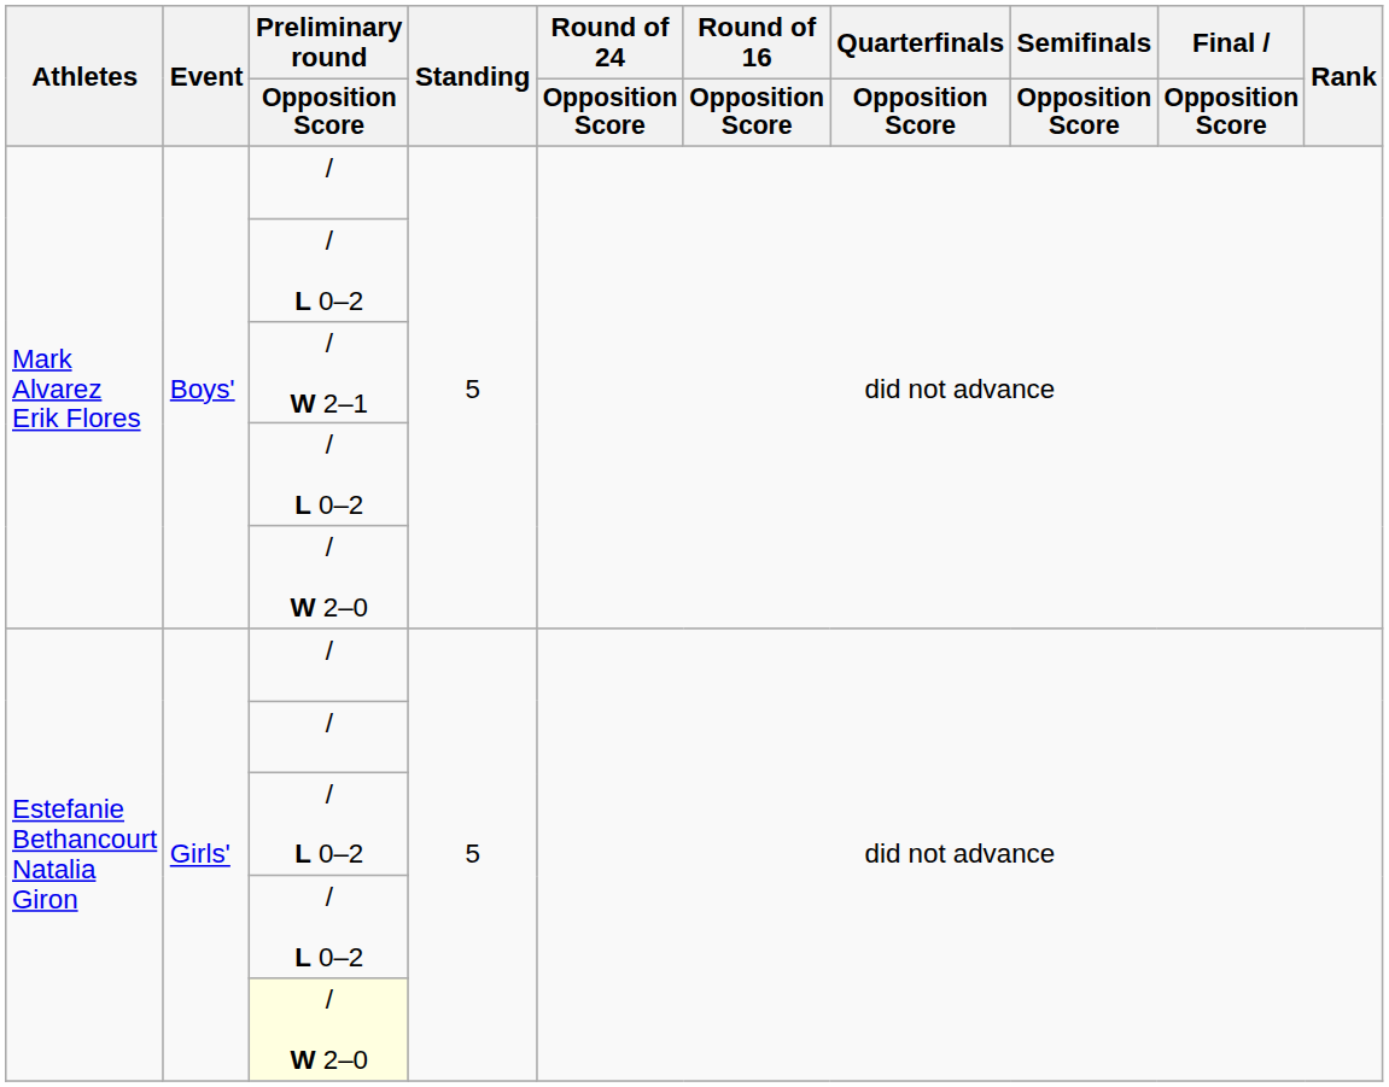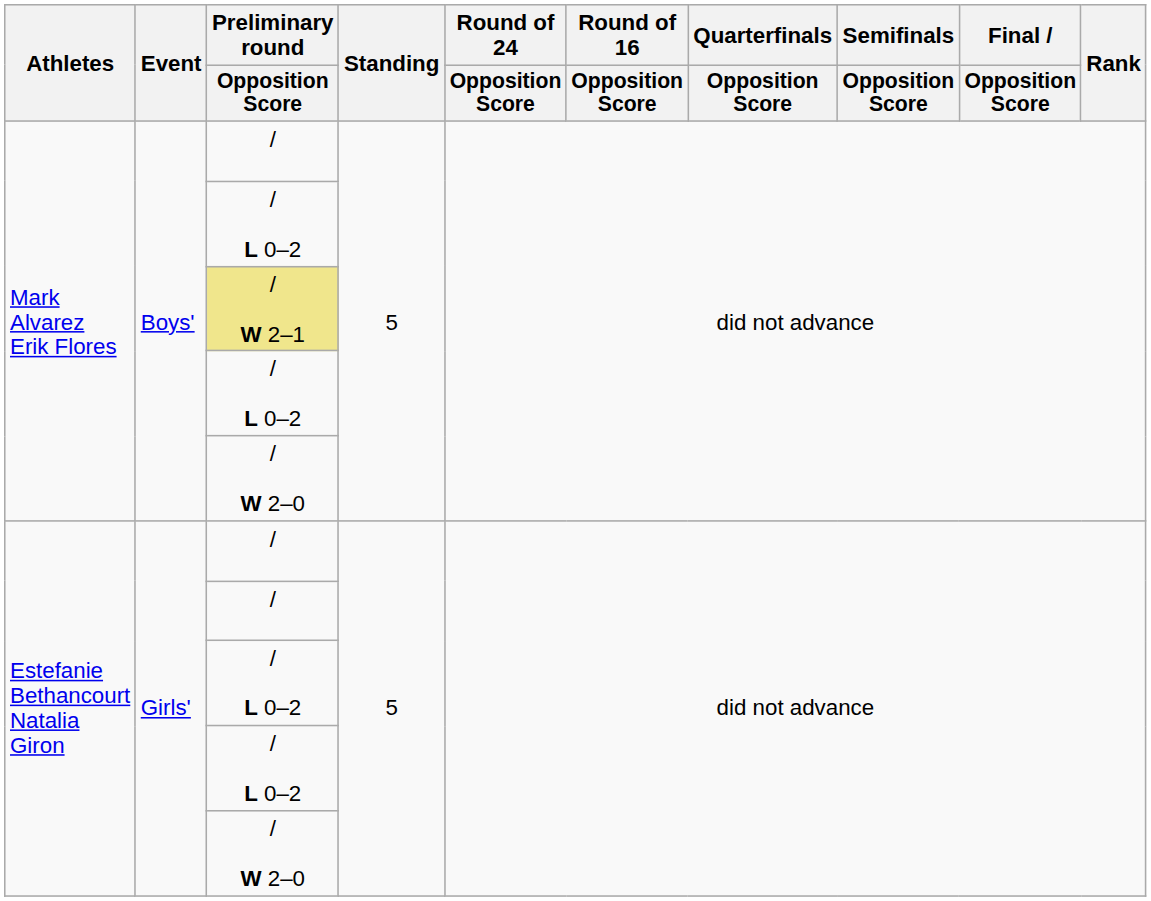/ W 2–1 | Preliminary round / Opposition Score: no background -> khaki background
Estefanie Bethancourt Natalia Giron / / W 2–0 | Preliminary round / Opposition Score: lightyellow background -> no background
